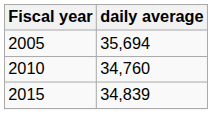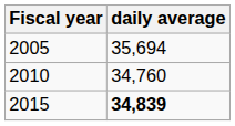2015 | daily average: normal -> bold
